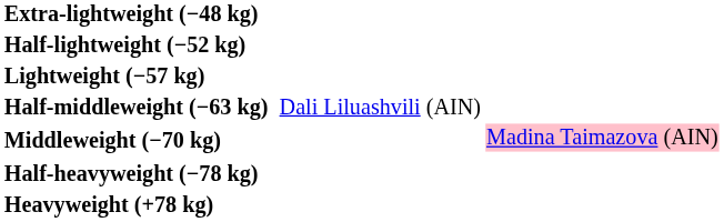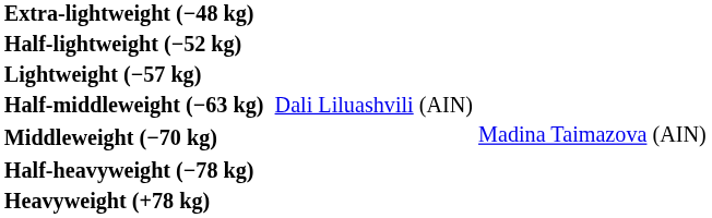Middleweight (−70 kg) / Madina Taimazova (AIN) | column 3: pink background -> no background
